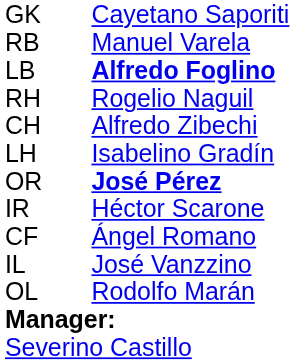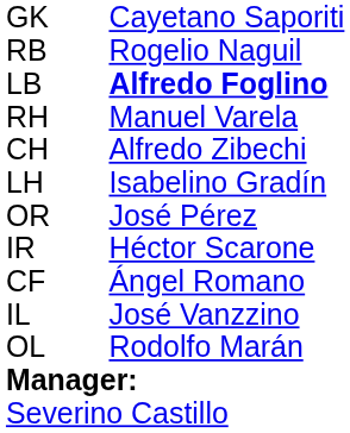RB | column 2: Manuel Varela -> Rogelio Naguil
RH | column 2: Rogelio Naguil -> Manuel Varela
OR | column 2: bold -> normal
